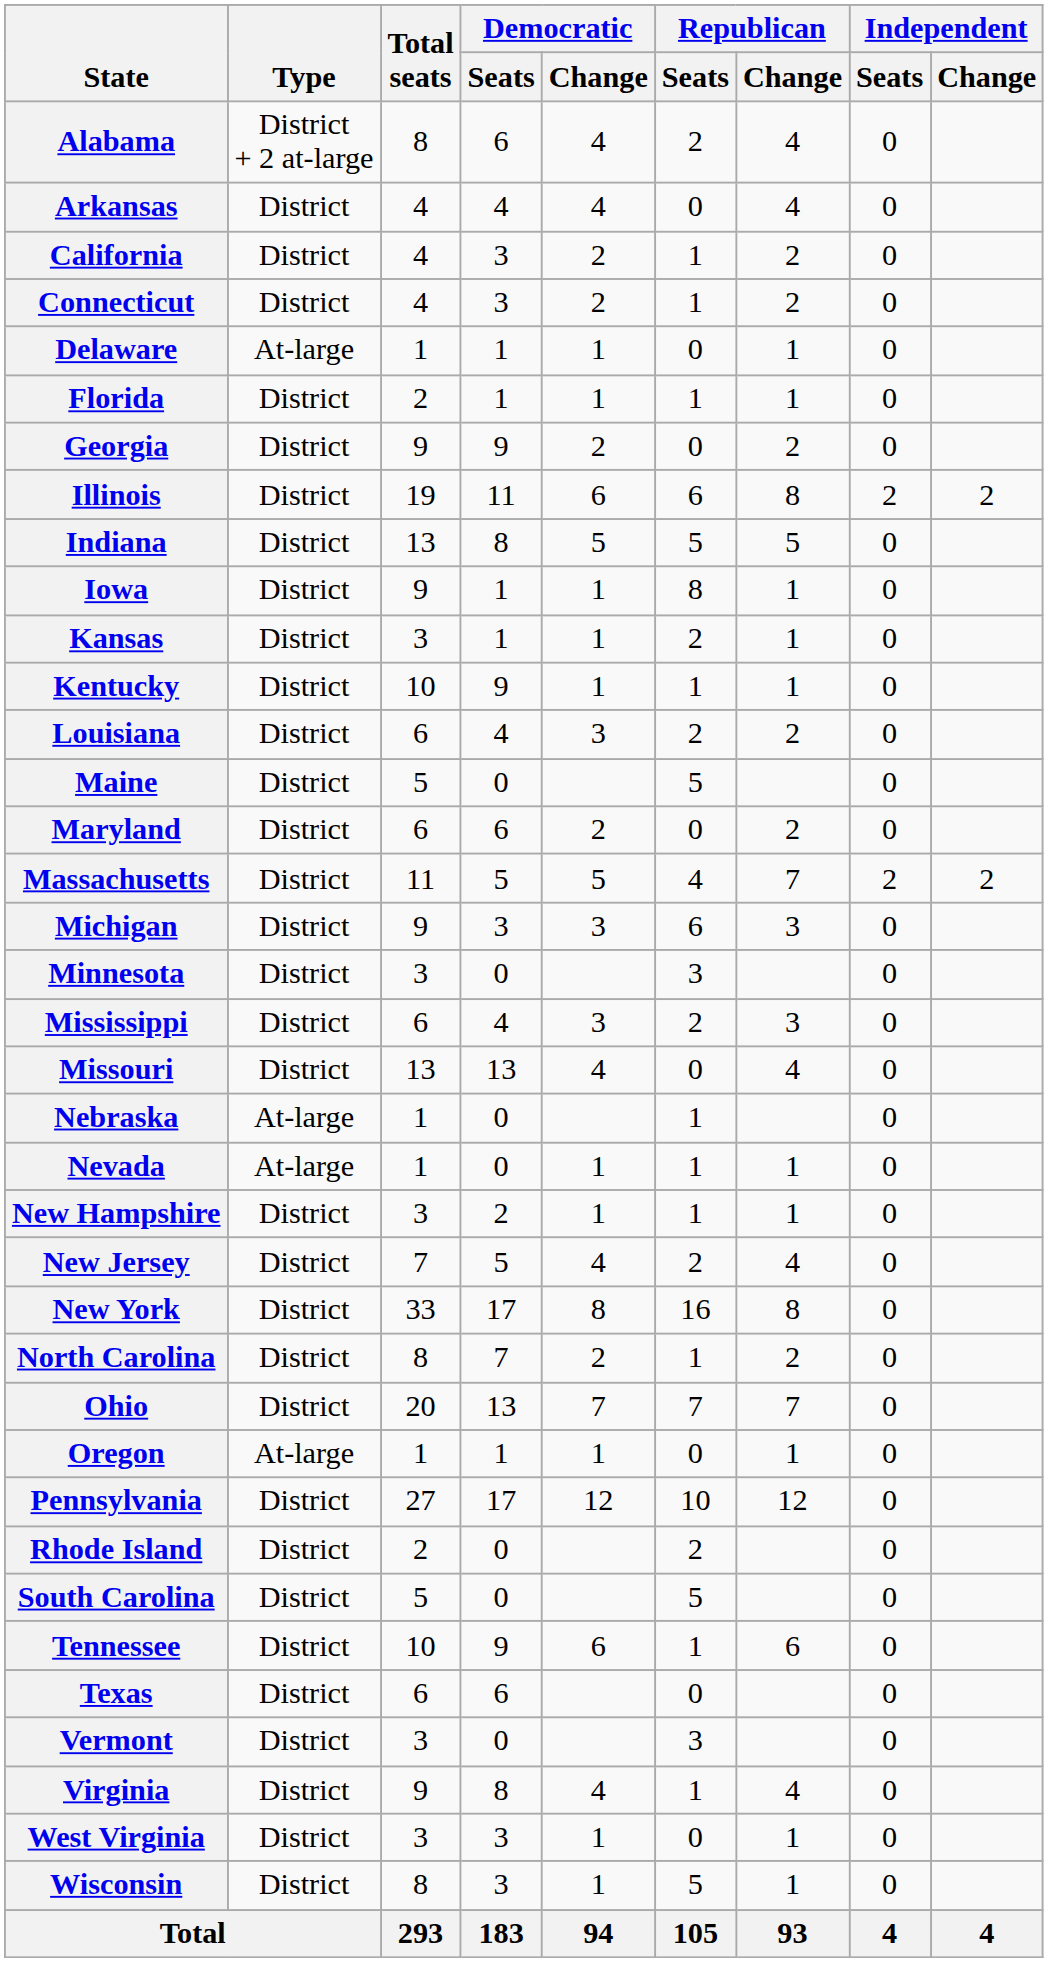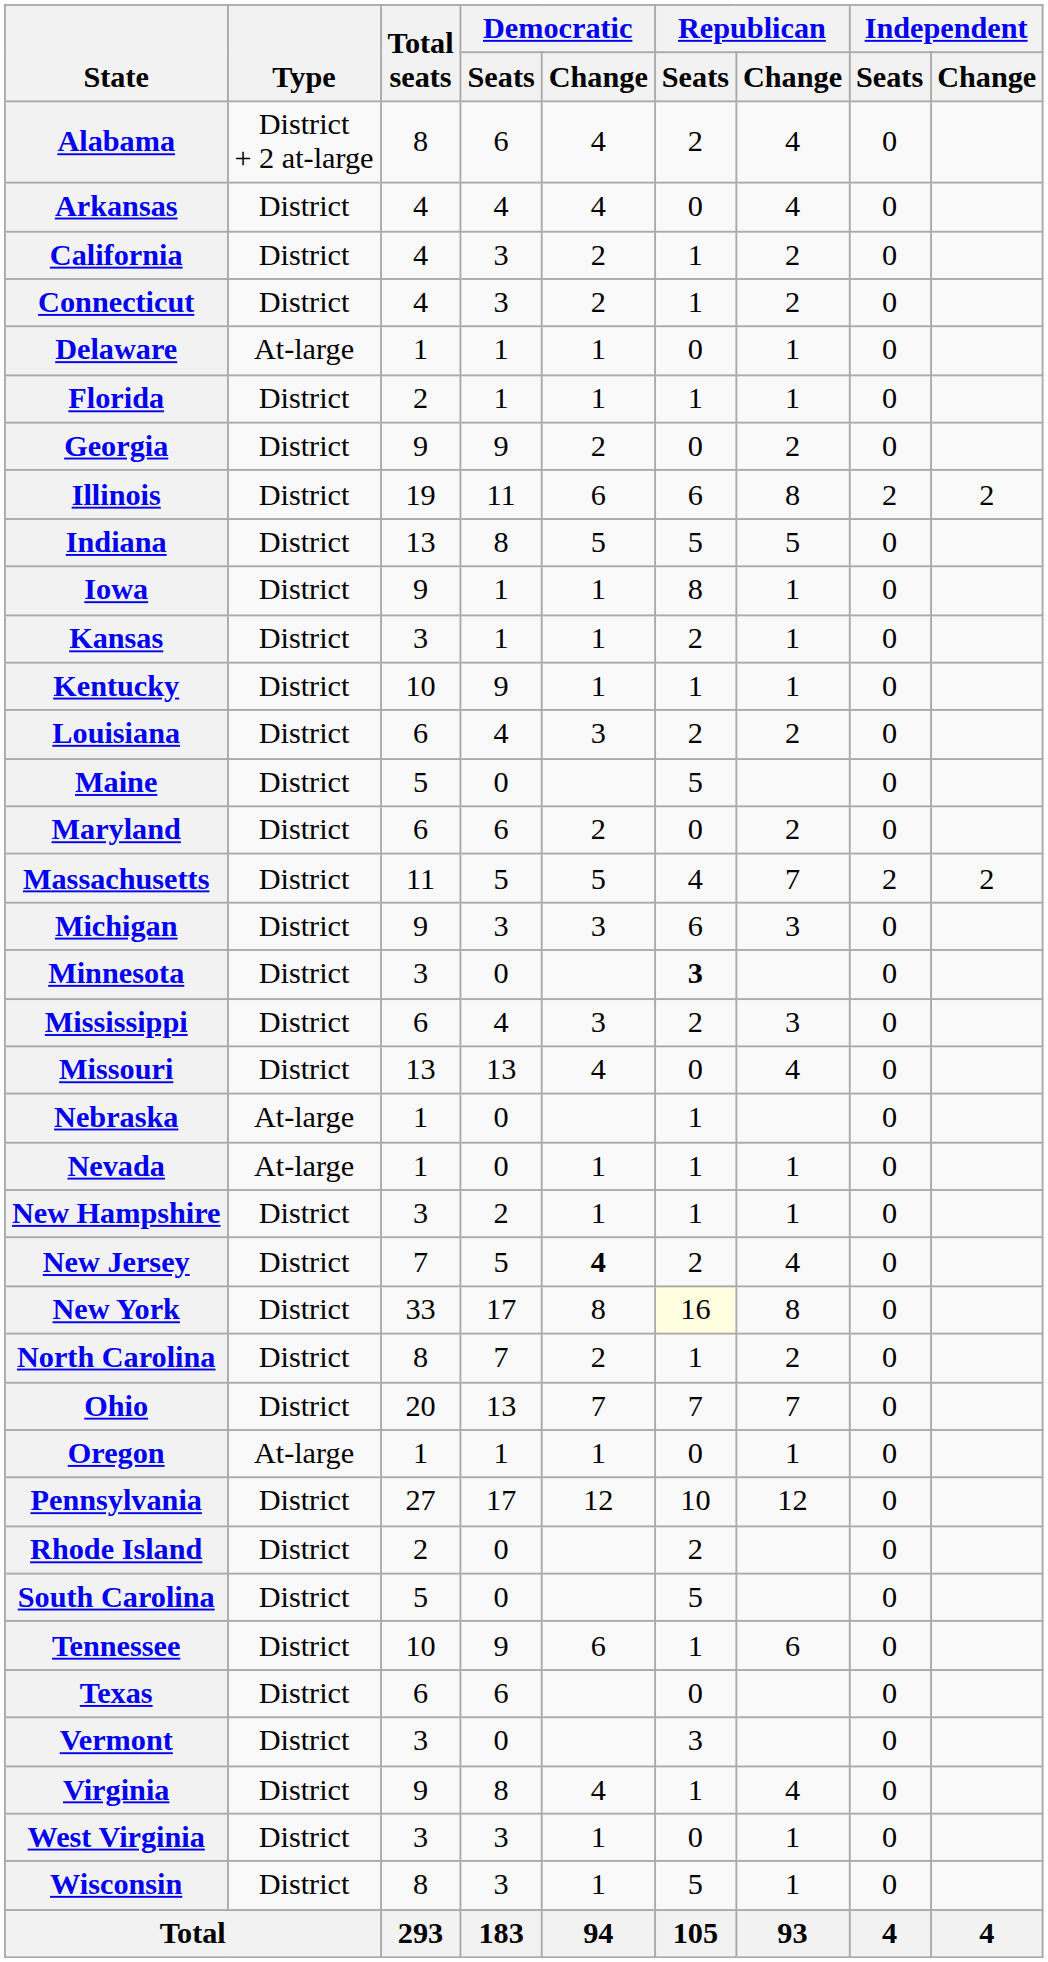Minnesota | Republican / Seats: normal -> bold
New Jersey | Democratic / Change: normal -> bold
New York | Republican / Seats: no background -> lightyellow background
